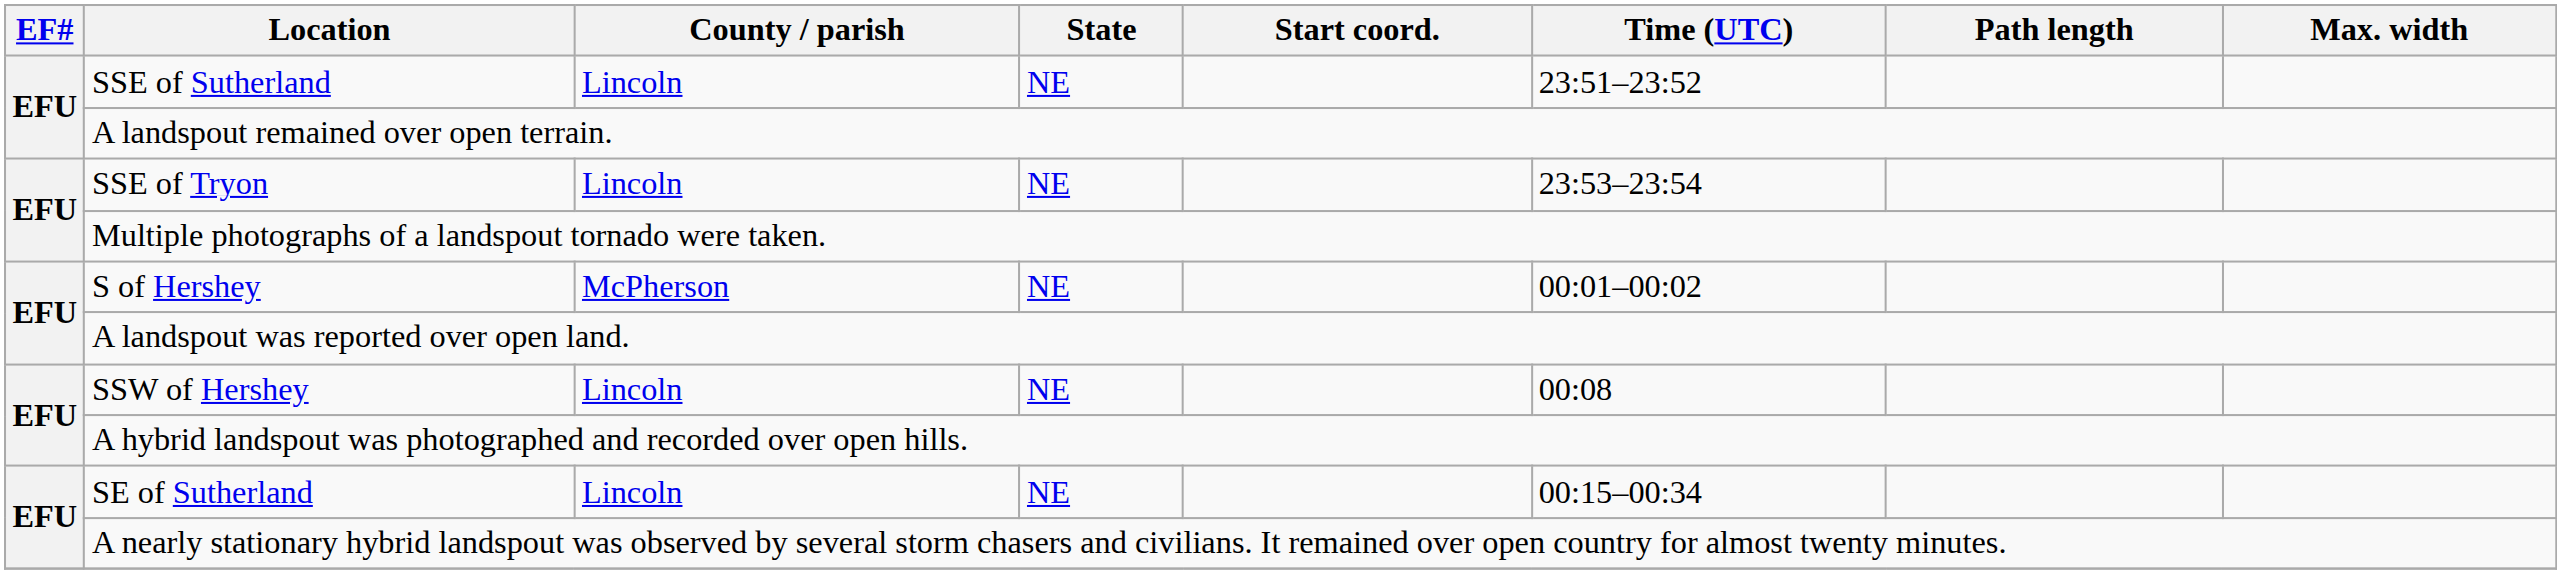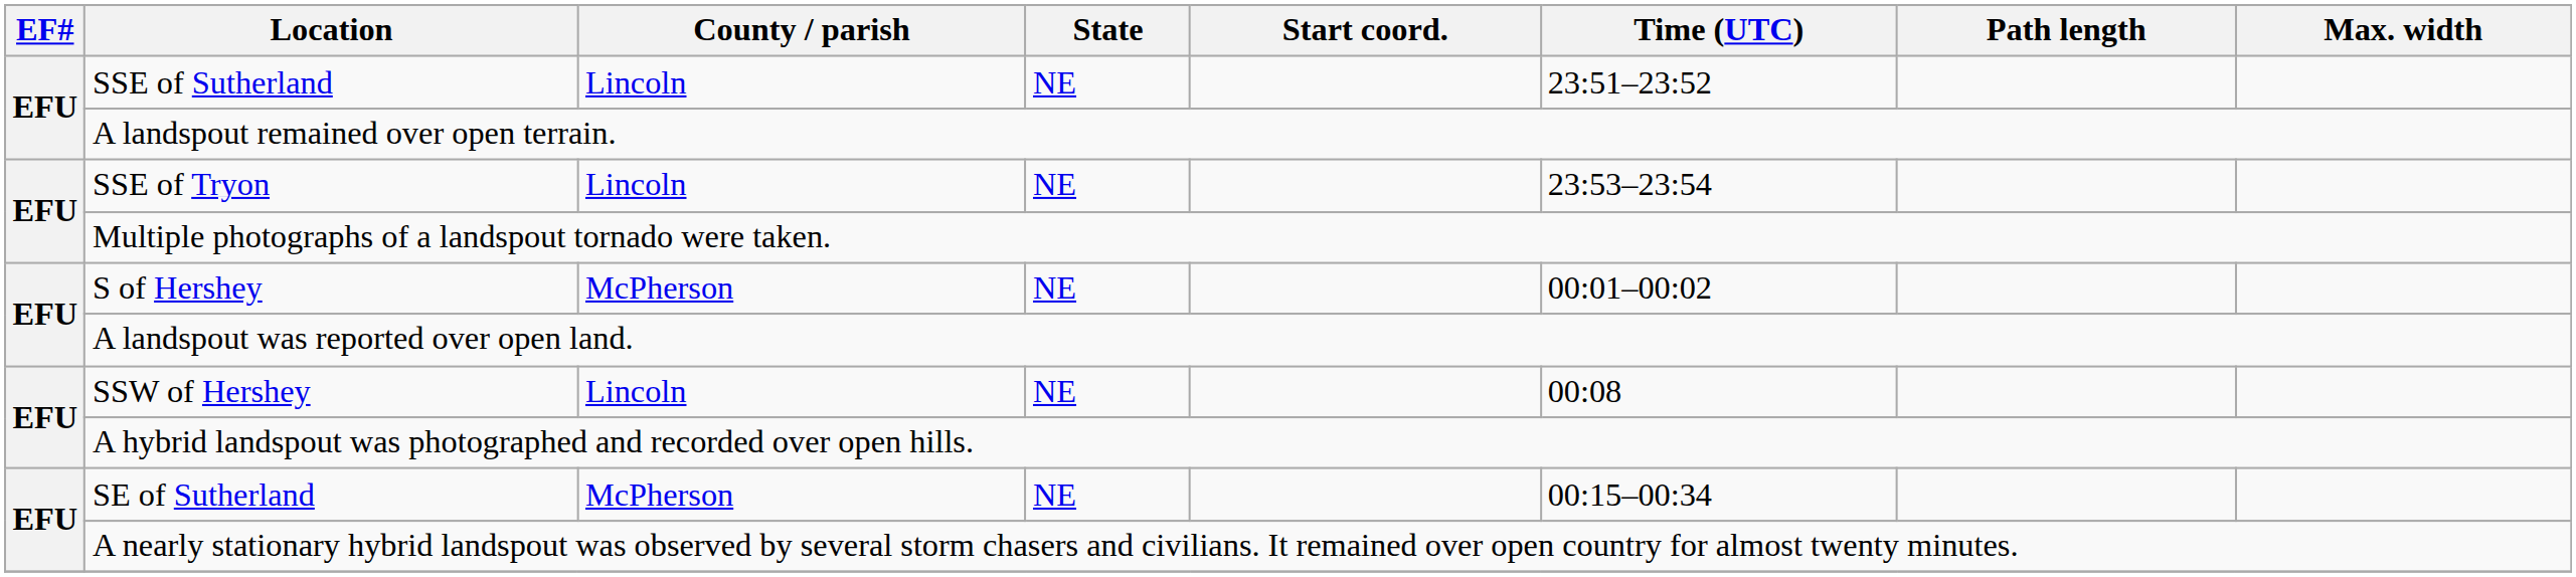SE of Sutherland | County / parish: Lincoln -> McPherson
